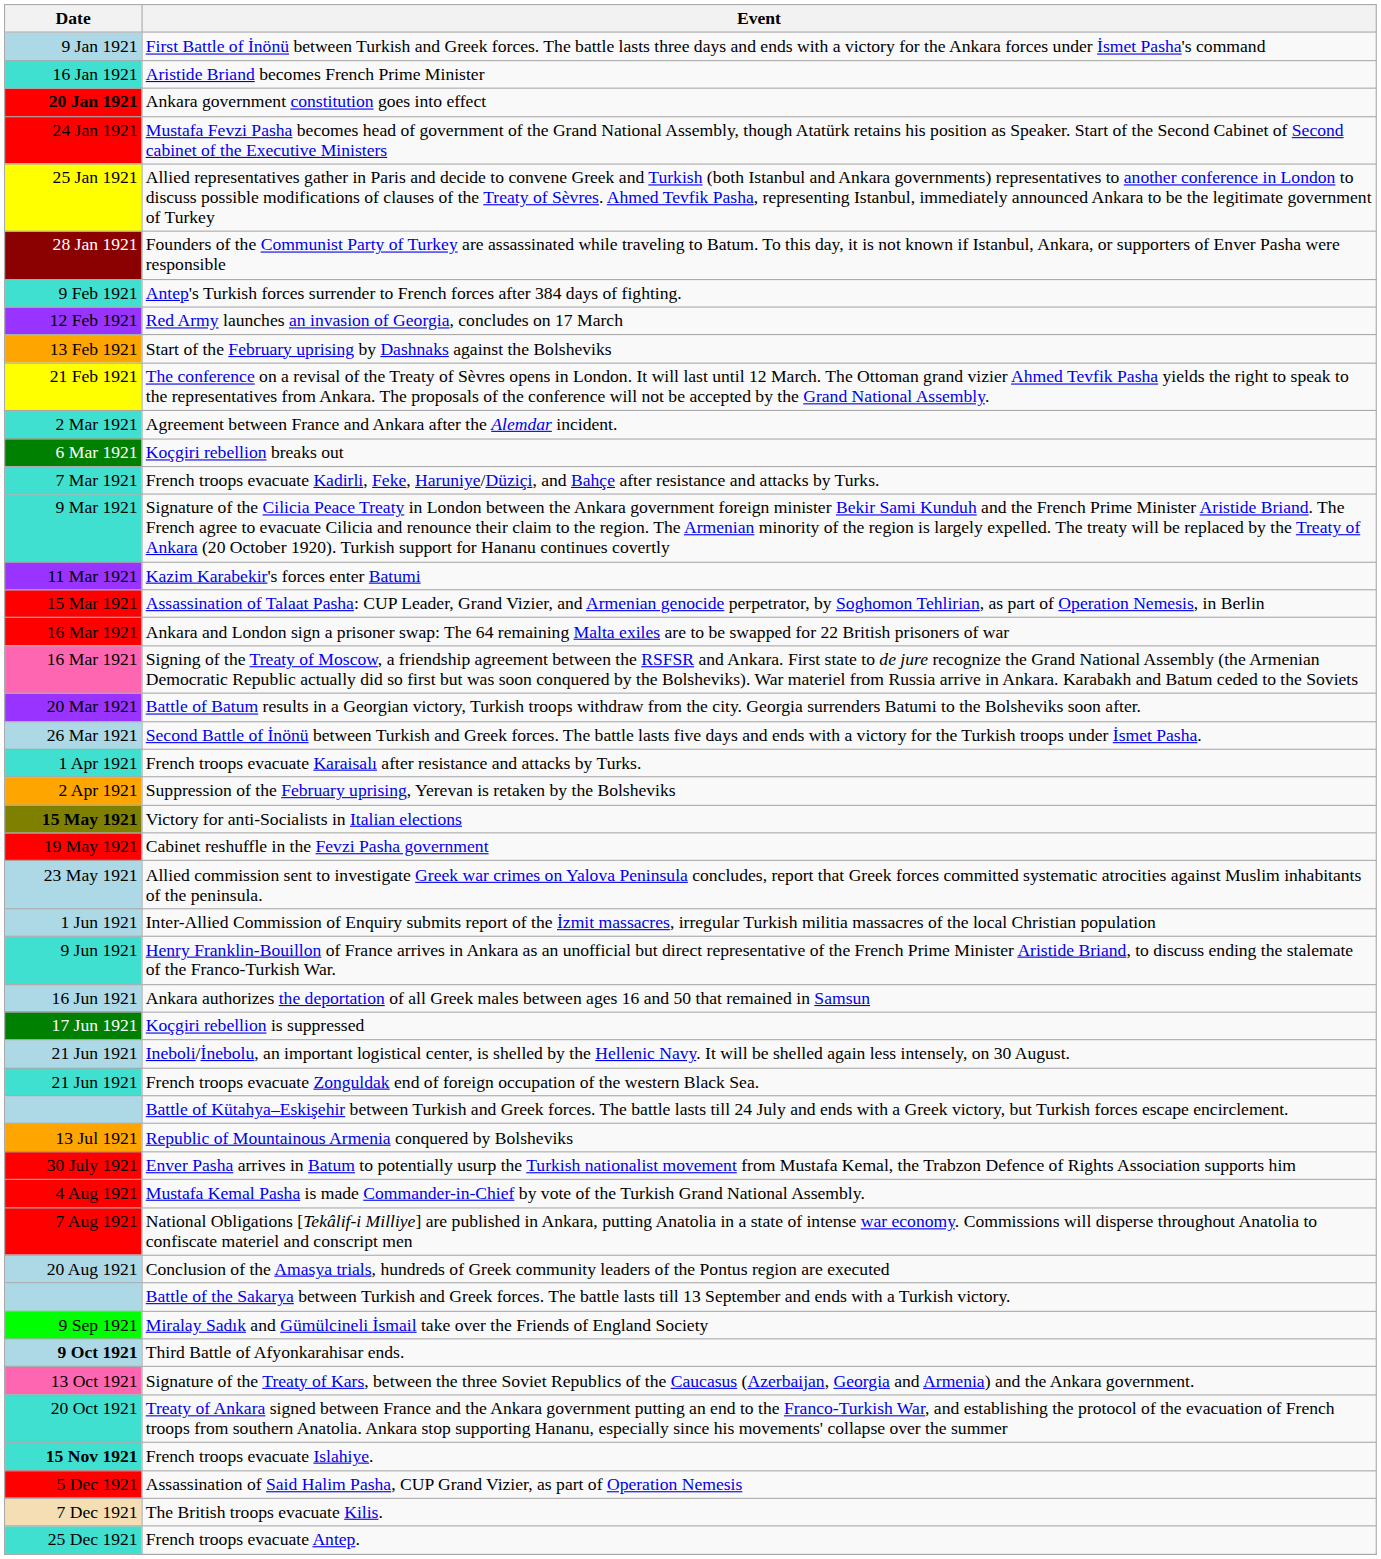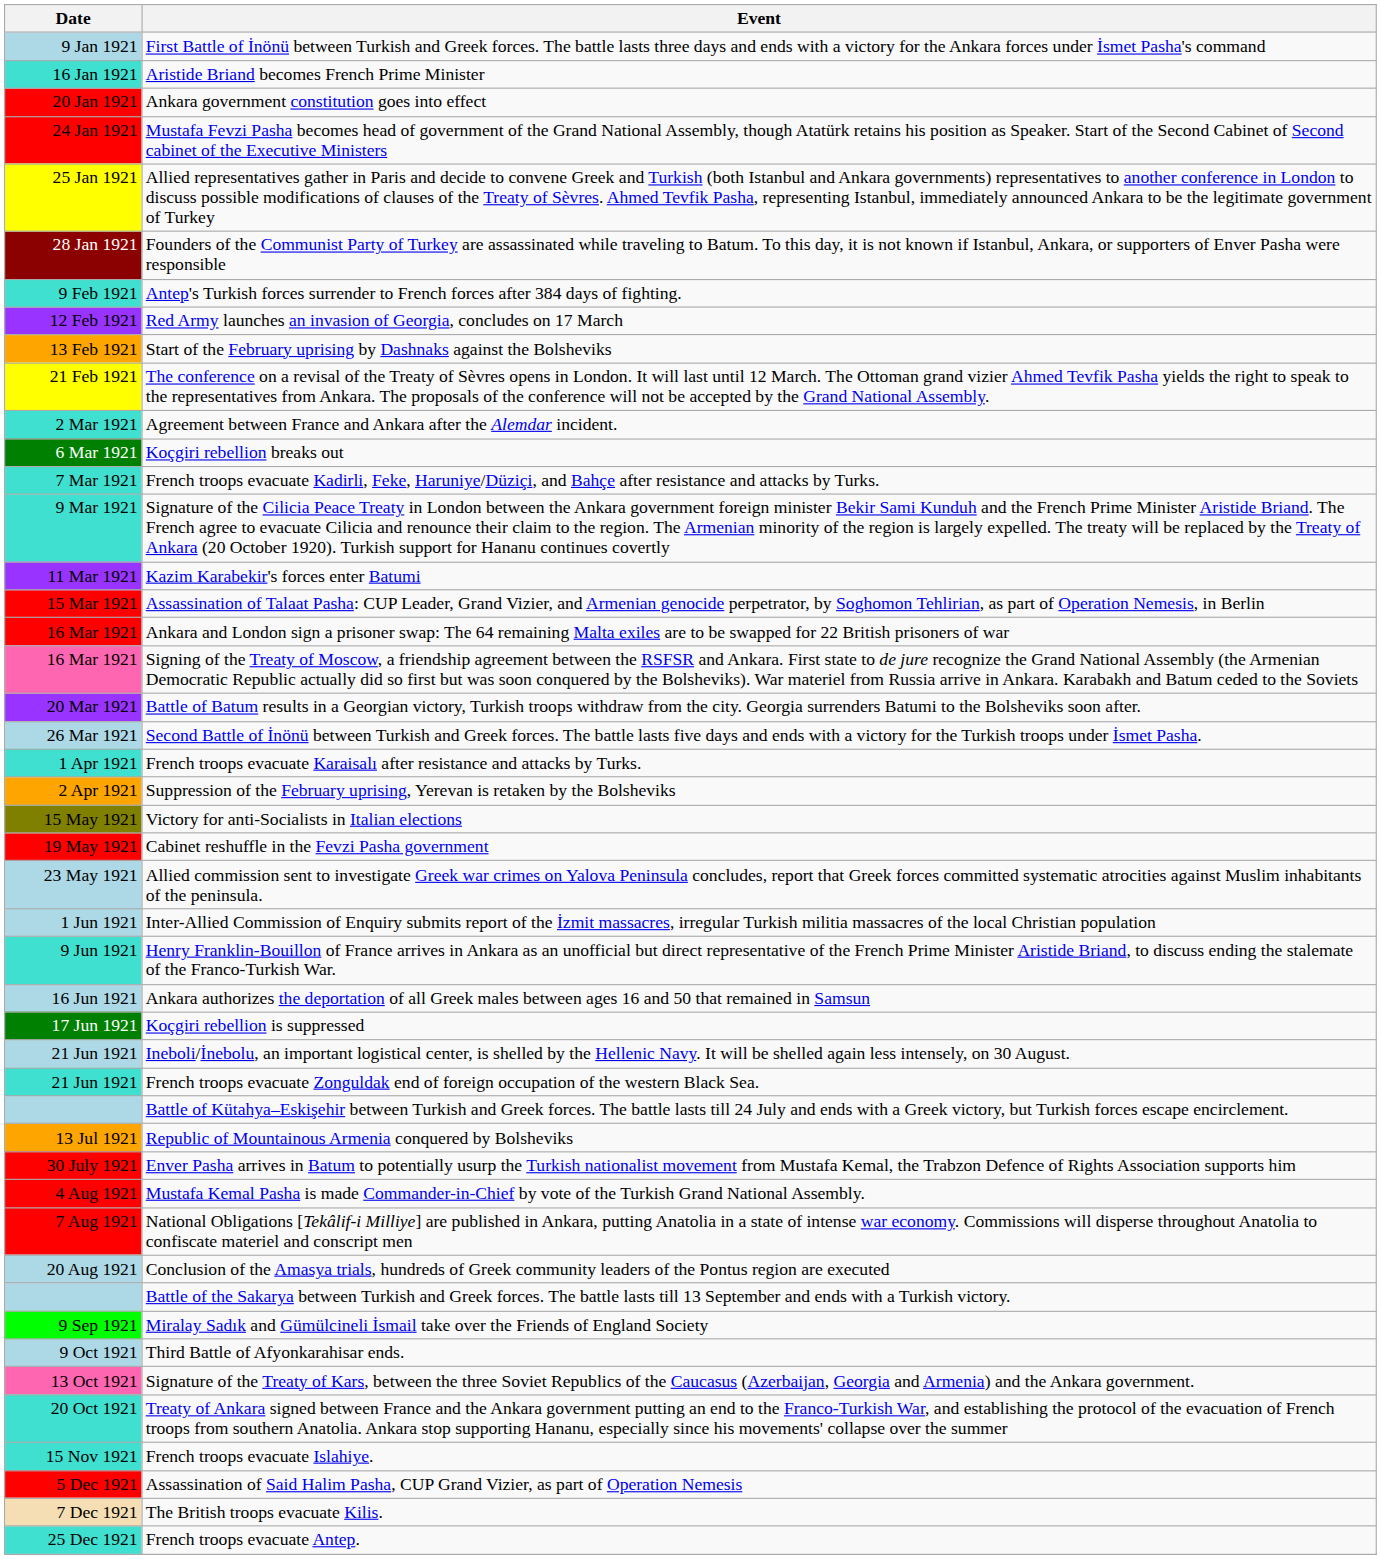Ankara government constitution goes into effect | Date: bold -> normal
Victory for anti-Socialists in Italian elections | Date: bold -> normal
Third Battle of Afyonkarahisar ends. | Date: bold -> normal
French troops evacuate Islahiye. | Date: bold -> normal
